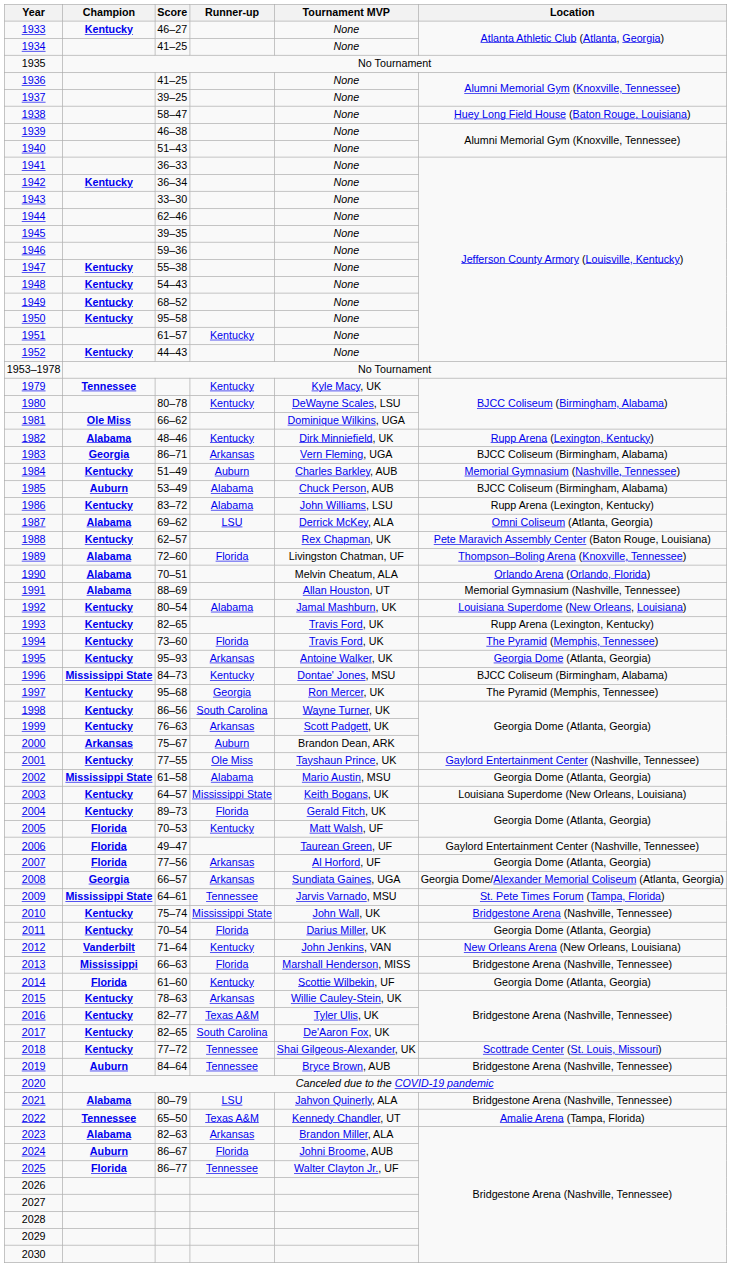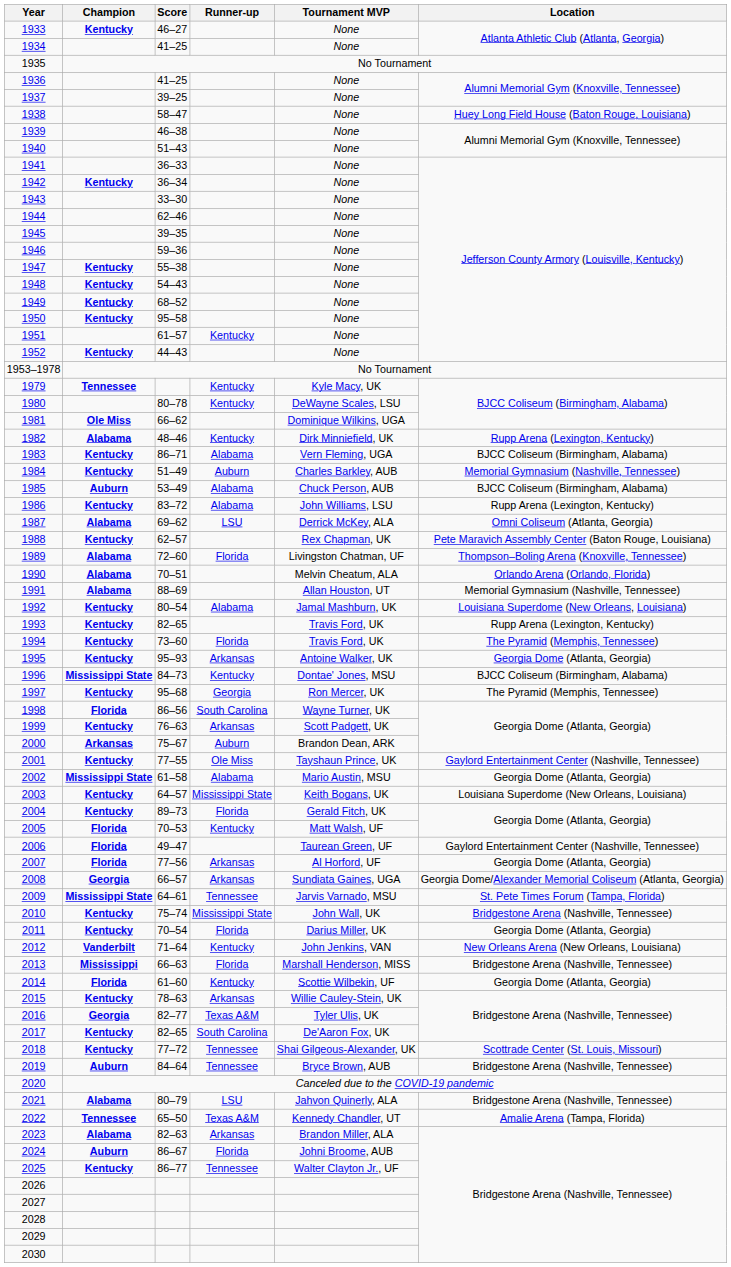1983 | Champion: Georgia -> Kentucky
1983 | Runner-up: Arkansas -> Alabama
1998 | Champion: Kentucky -> Florida
2016 | Champion: Kentucky -> Georgia
2025 | Champion: Florida -> Kentucky
